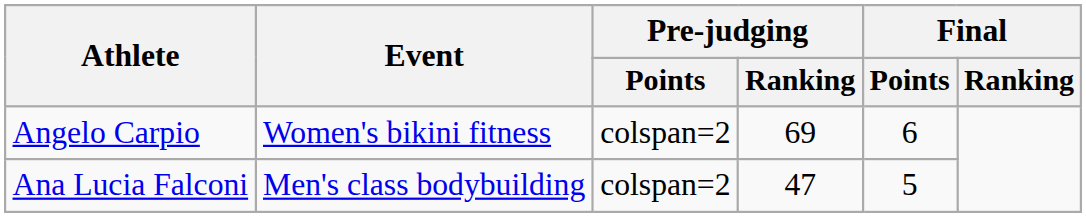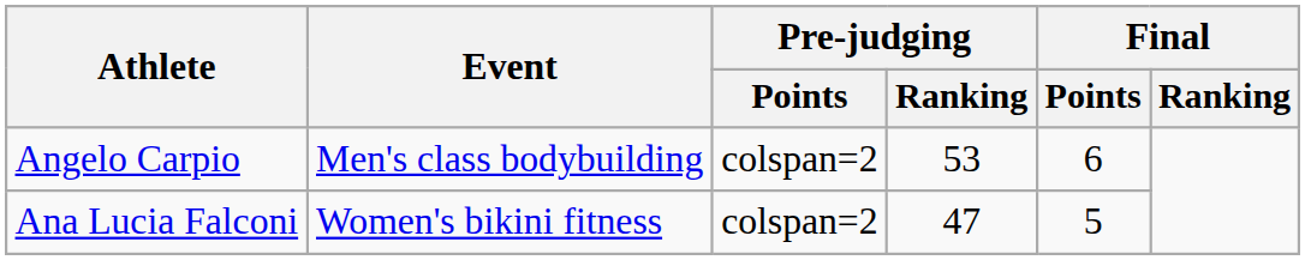Angelo Carpio | Event: Women's bikini fitness -> Men's class bodybuilding
Angelo Carpio | Pre-judging / Ranking: 69 -> 53
Ana Lucia Falconi | Event: Men's class bodybuilding -> Women's bikini fitness
